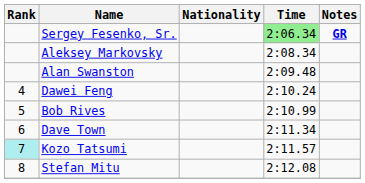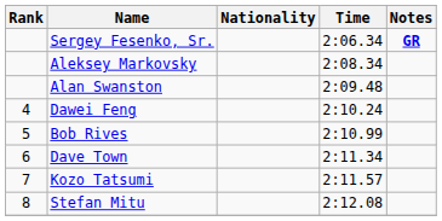Sergey Fesenko, Sr. | Time: lightgreen background -> no background
Kozo Tatsumi | Rank: paleturquoise background -> no background
